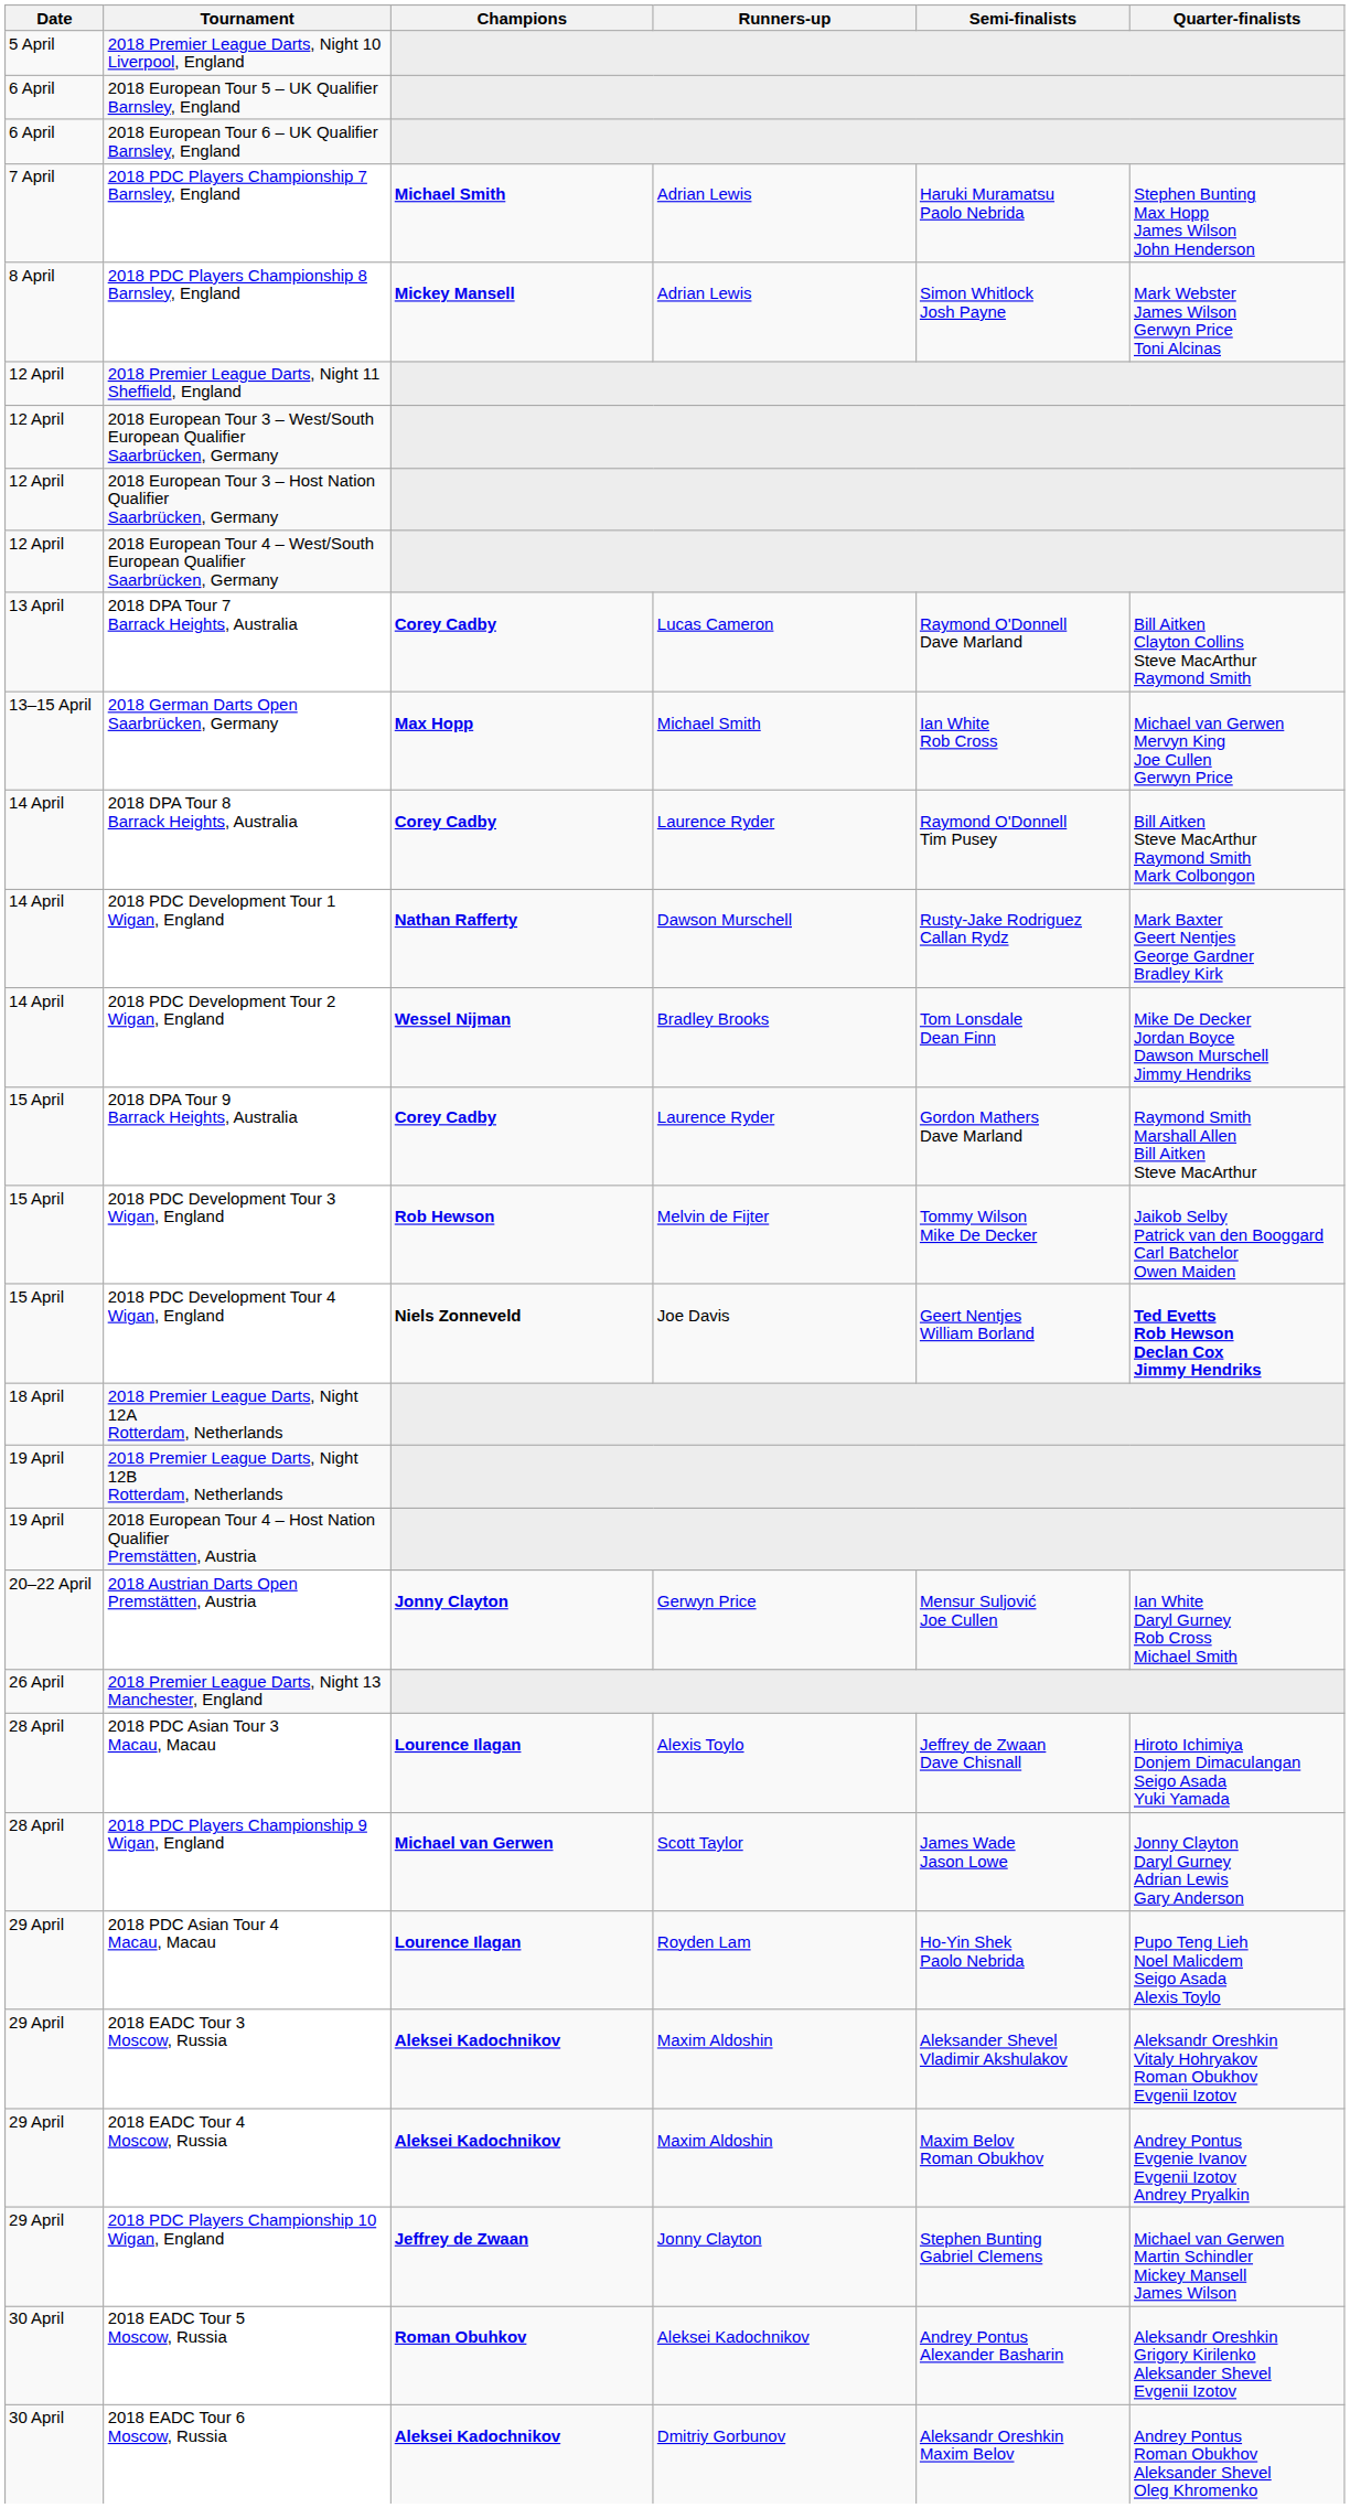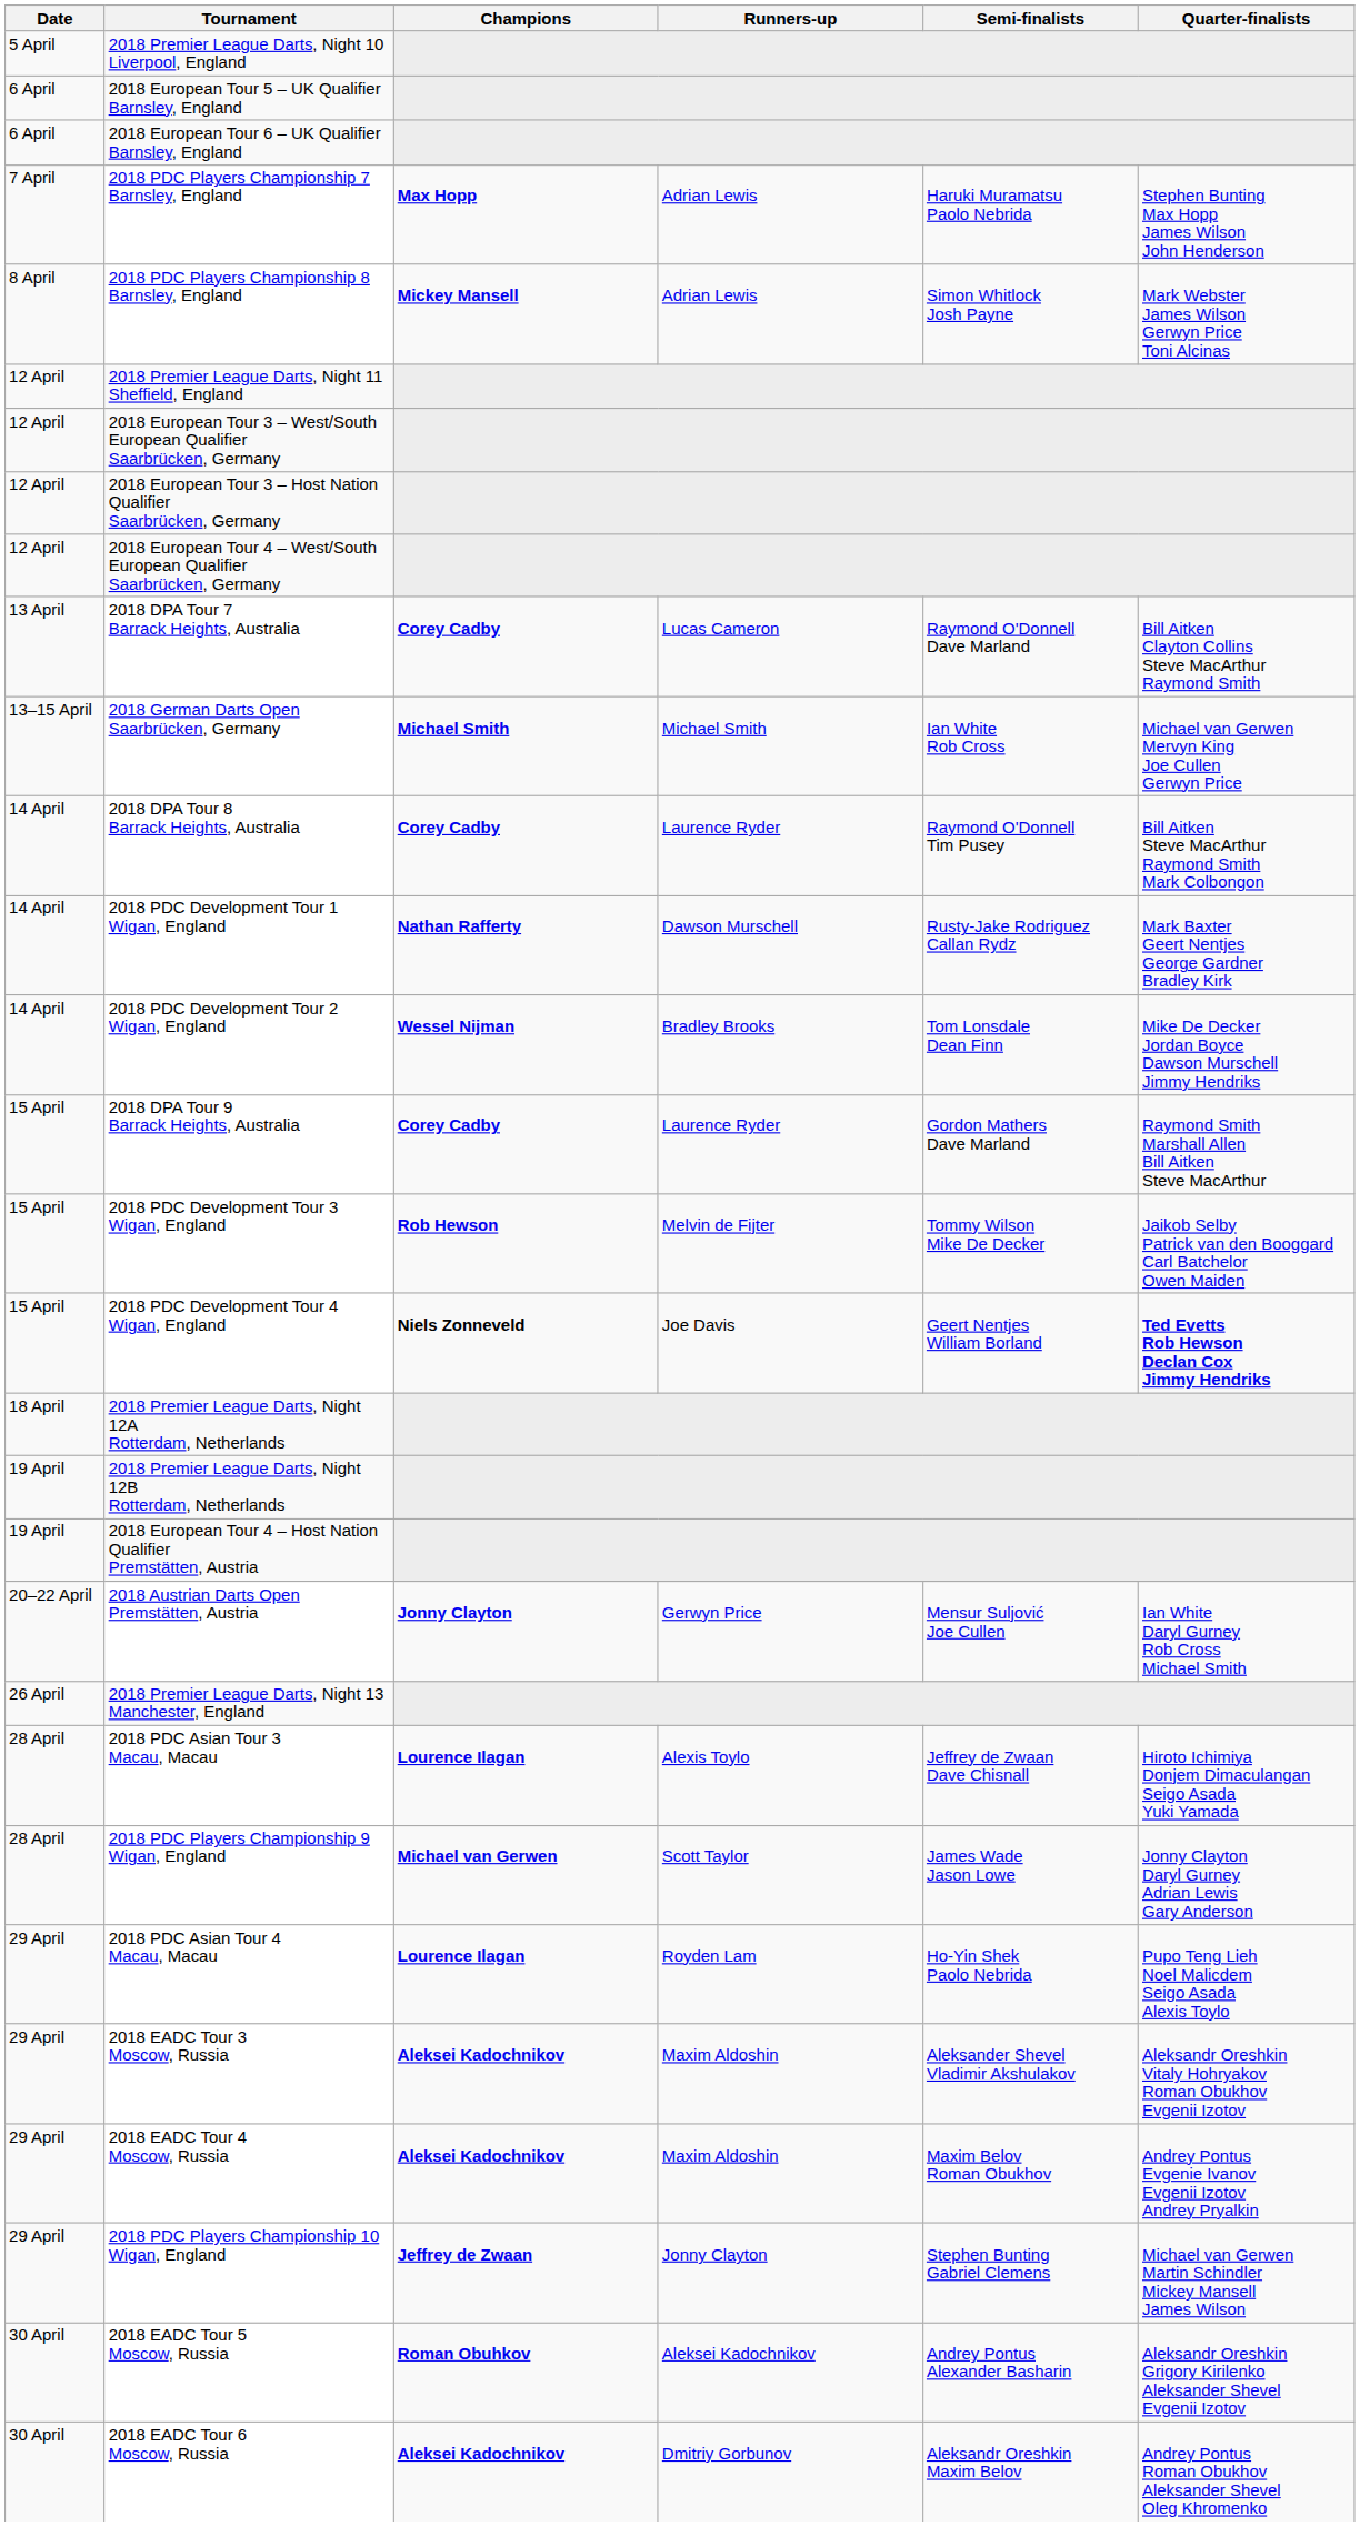2018 PDC Players Championship 7 Barnsley, England | Champions: Michael Smith -> Max Hopp
2018 German Darts Open Saarbrücken, Germany | Champions: Max Hopp -> Michael Smith
